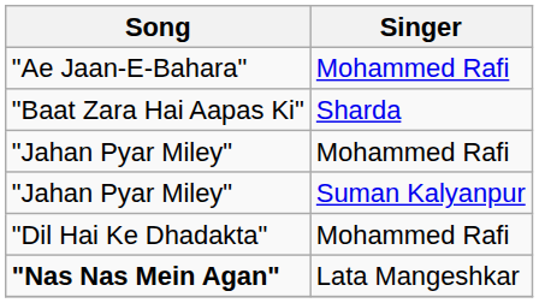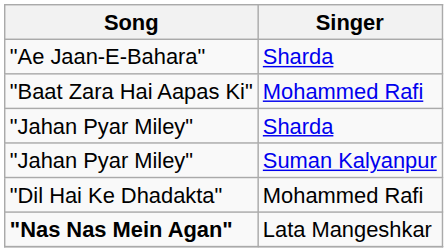row 2 | Singer: Mohammed Rafi -> Sharda
row 3 | Singer: Sharda -> Mohammed Rafi
row 4 | Singer: Mohammed Rafi -> Sharda
